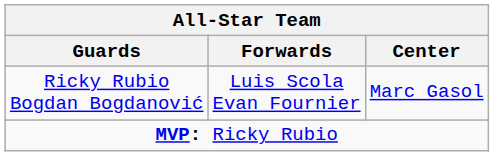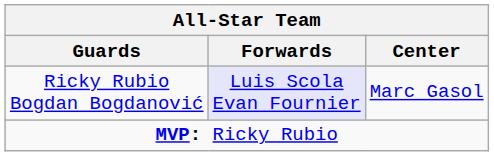Ricky Rubio Bogdan Bogdanović | Forwards: no background -> lavender background
